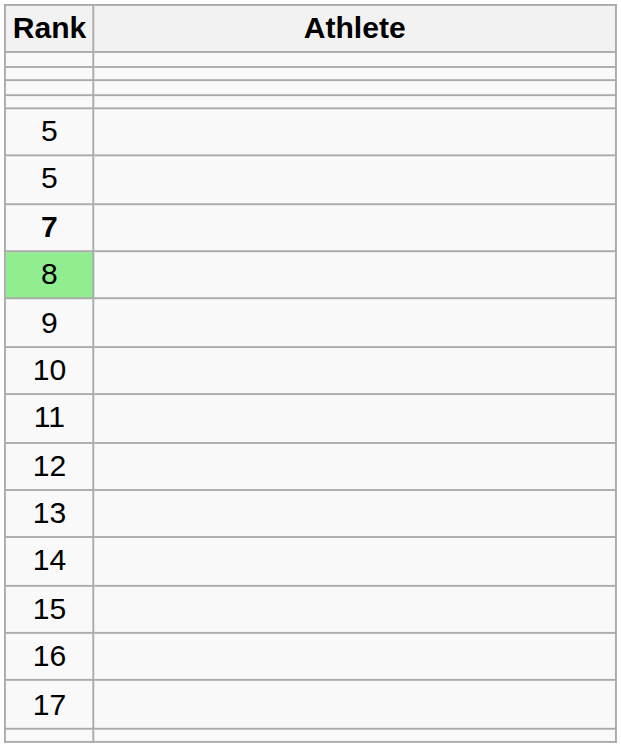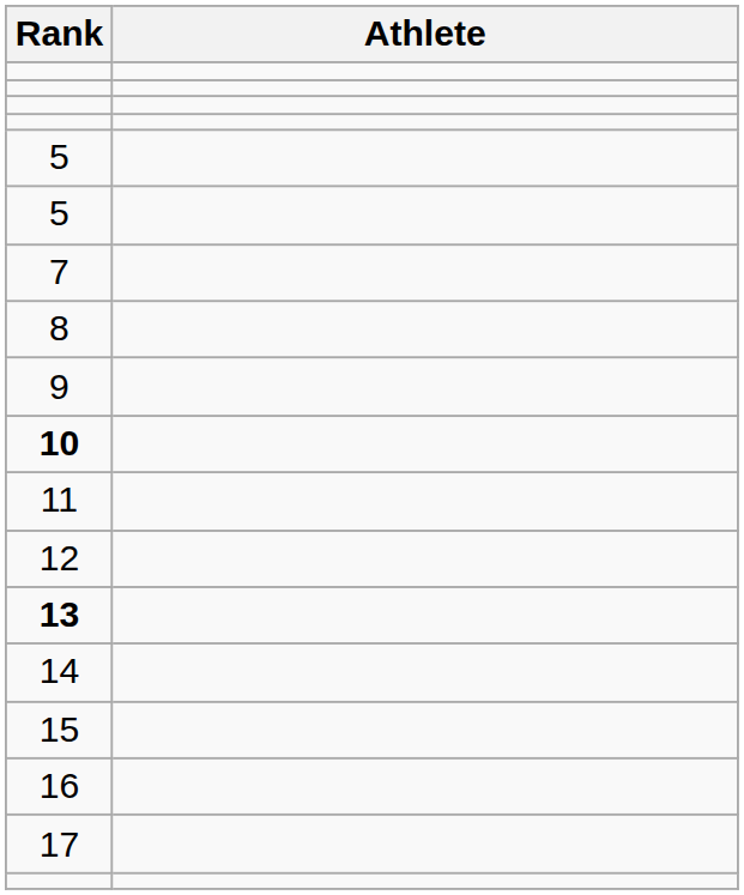row 8 | Rank: bold -> normal
row 9 | Rank: lightgreen background -> no background
row 11 | Rank: normal -> bold
row 14 | Rank: normal -> bold
